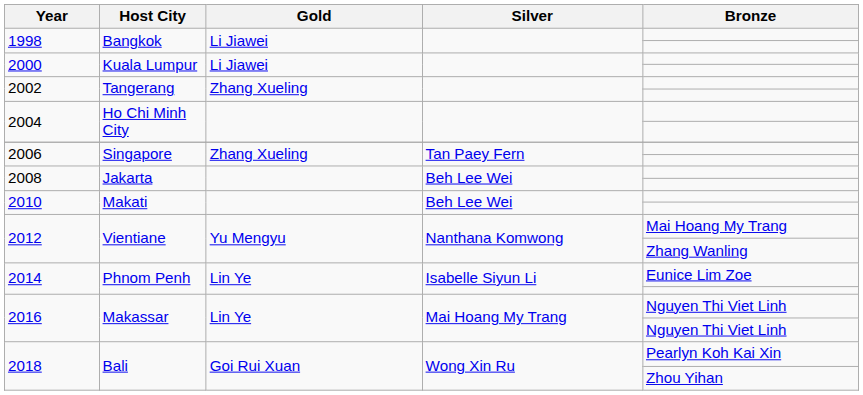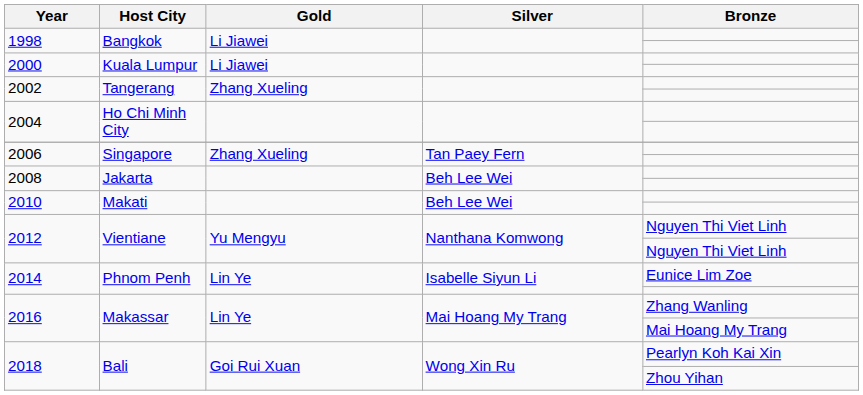row 16 | Bronze: Mai Hoang My Trang -> Nguyen Thi Viet Linh
row 17 | Bronze: Zhang Wanling -> Nguyen Thi Viet Linh
row 20 | Bronze: Nguyen Thi Viet Linh -> Zhang Wanling
row 21 | Bronze: Nguyen Thi Viet Linh -> Mai Hoang My Trang
